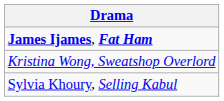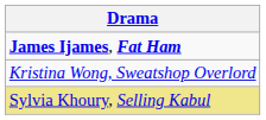row 4 | column 1: no background -> khaki background
